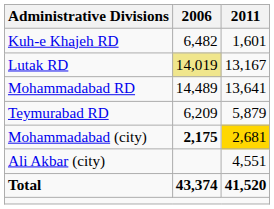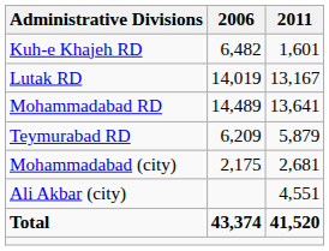Lutak RD | 2006: khaki background -> no background
Mohammadabad (city) | 2006: bold -> normal
Mohammadabad (city) | 2011: gold background -> no background
